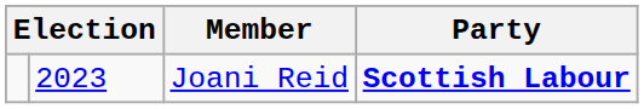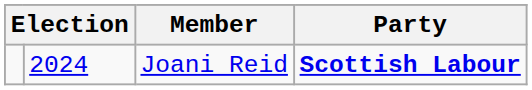Joani Reid | column 2: 2023 -> 2024
